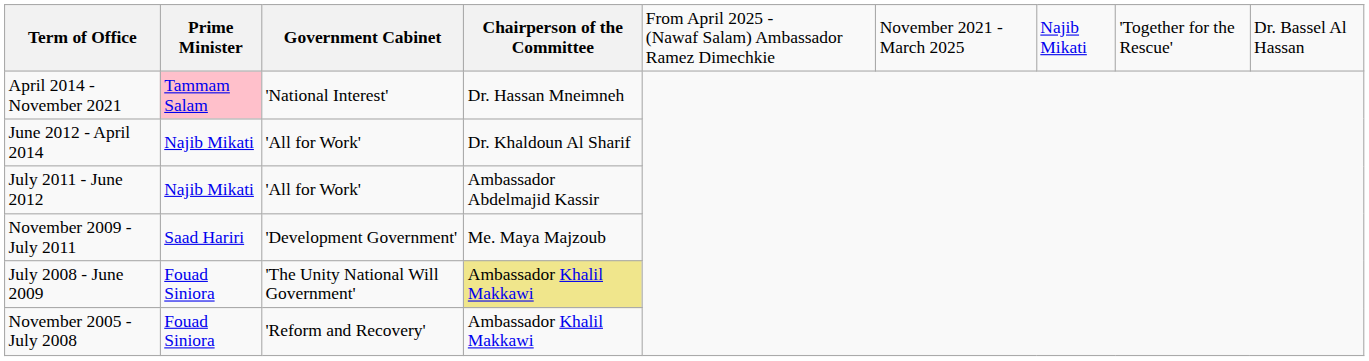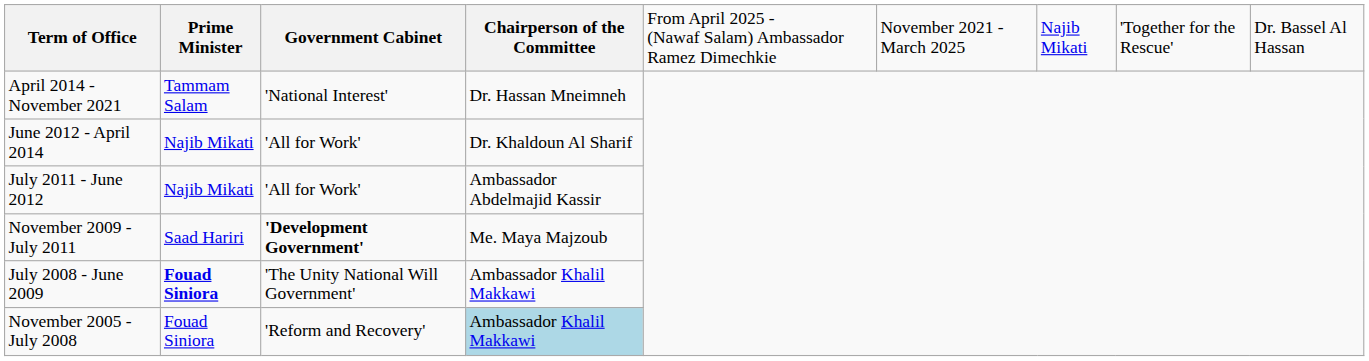April 2014 - November 2021 | column 2: pink background -> no background
November 2009 - July 2011 | column 3: normal -> bold
July 2008 - June 2009 | column 2: normal -> bold
July 2008 - June 2009 | column 4: khaki background -> no background
November 2005 - July 2008 | column 4: no background -> lightblue background
